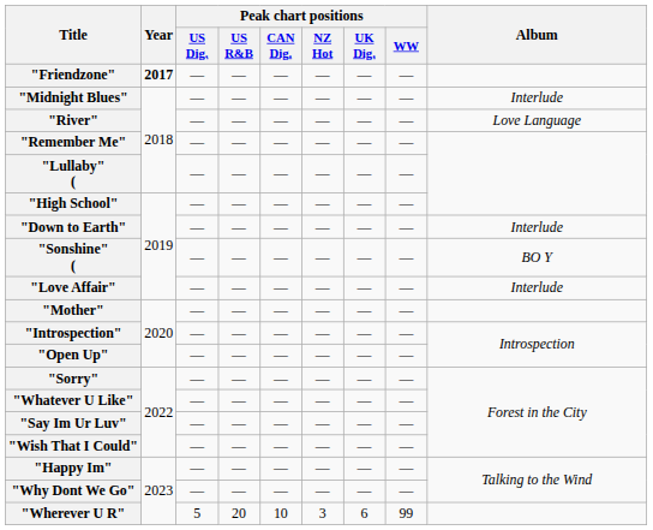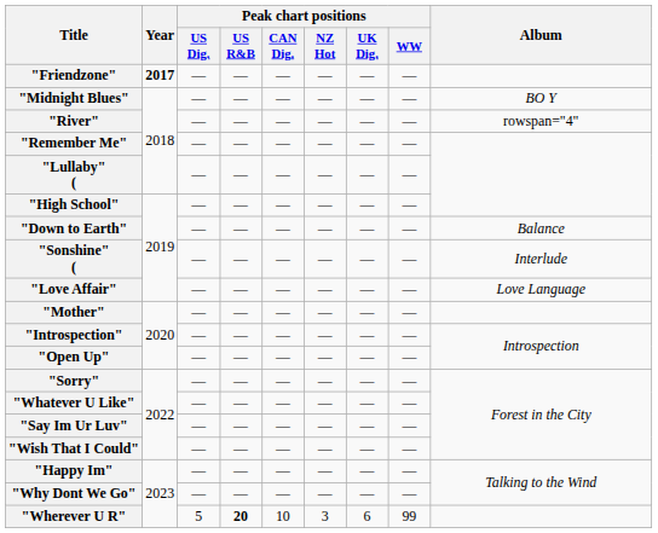"Midnight Blues" | Album: Interlude -> BO Y
"River" | Album: Love Language -> rowspan="4"
"Down to Earth" | Album: Interlude -> Balance
"Sonshine" ( | Album: BO Y -> Interlude
"Love Affair" | Album: Interlude -> Love Language
"Wherever U R" | Peak chart positions / US R&B: normal -> bold
